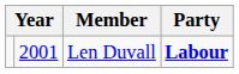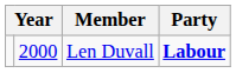Len Duvall | column 2: 2001 -> 2000
